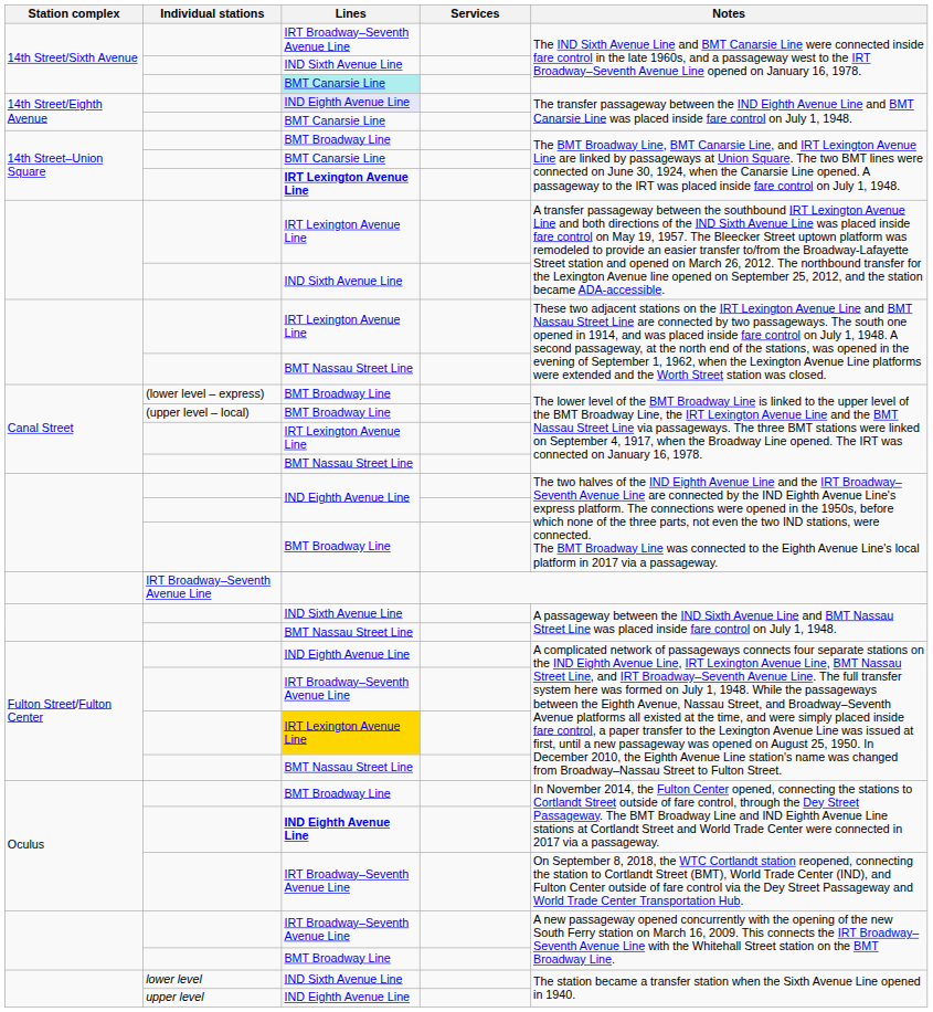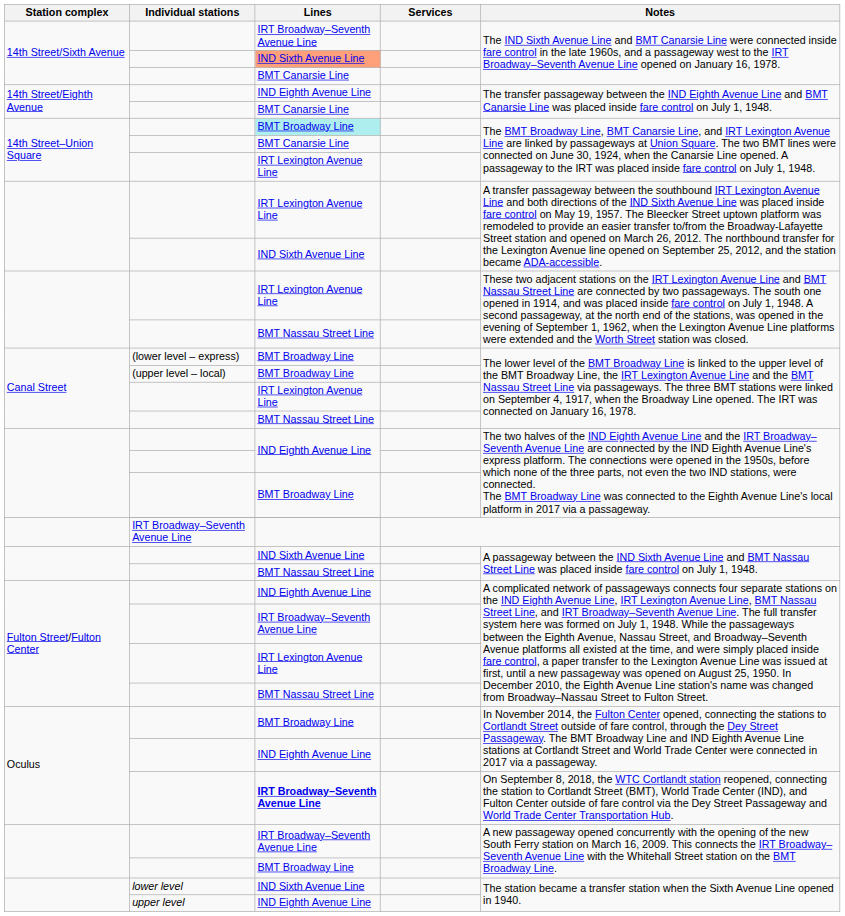14th Street/Sixth Avenue / IND Sixth Avenue Line | Lines: no background -> lightsalmon background
14th Street/Sixth Avenue / BMT Canarsie Line | Lines: paleturquoise background -> no background
14th Street/Eighth Avenue / IND Eighth Avenue Line | Lines: lavender background -> no background
14th Street–Union Square / BMT Broadway Line | Lines: no background -> paleturquoise background
14th Street–Union Square / IRT Lexington Avenue Line | Lines: bold -> normal
Fulton Street/Fulton Center / IRT Lexington Avenue Line | Lines: gold background -> no background
Oculus / IND Eighth Avenue Line | Lines: bold -> normal
Oculus / IRT Broadway–Seventh Avenue Line | Lines: normal -> bold
